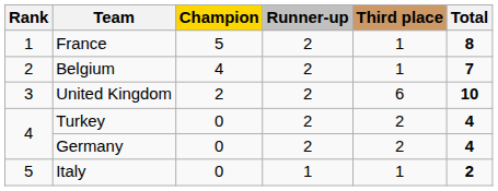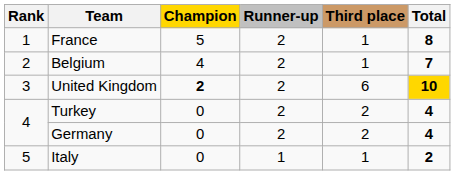United Kingdom | Champion: normal -> bold
United Kingdom | Total: no background -> gold background
